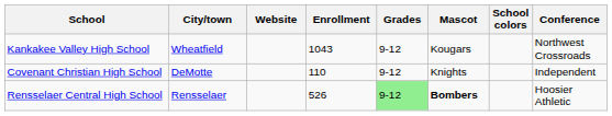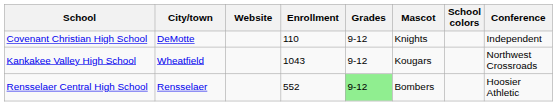rows swapped: Covenant Christian High School <-> Kankakee Valley High School
Rensselaer Central High School | Enrollment: 526 -> 552
Rensselaer Central High School | Mascot: bold -> normal
